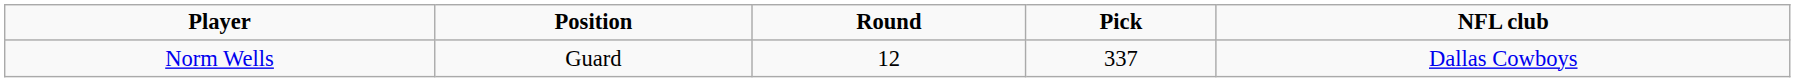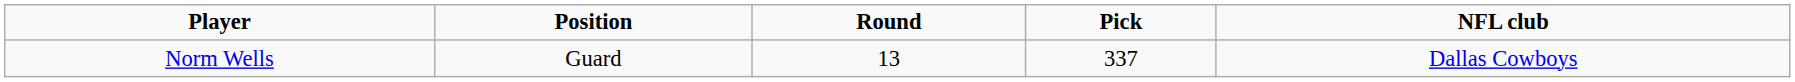Norm Wells | Round: 12 -> 13
